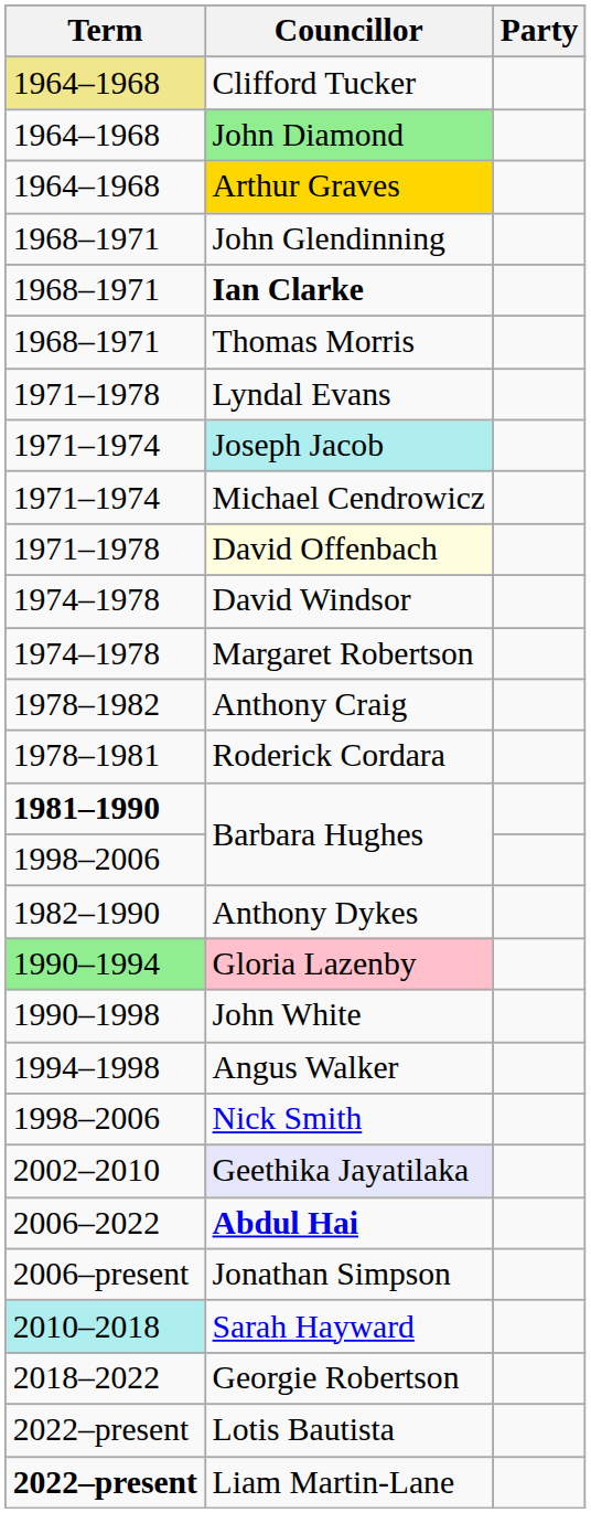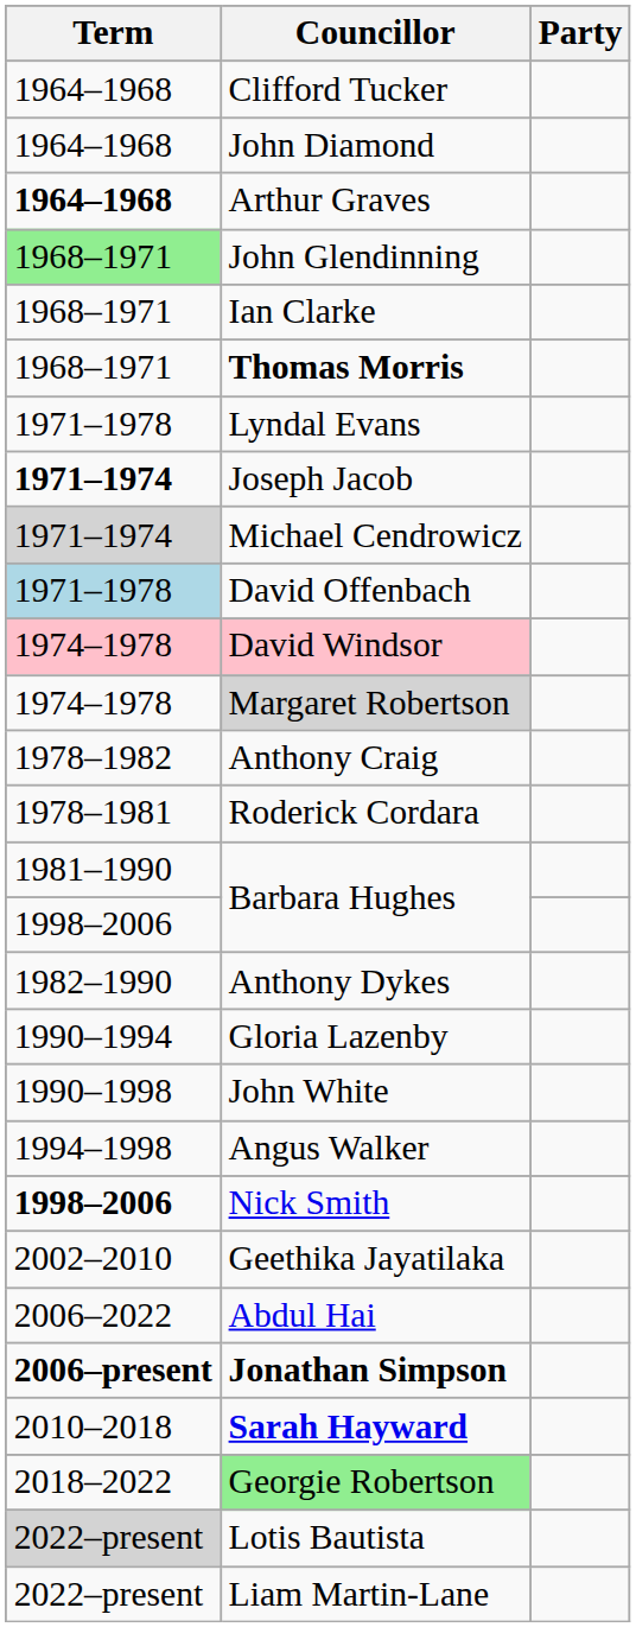Clifford Tucker | Term: khaki background -> no background
John Diamond | Councillor: lightgreen background -> no background
Arthur Graves | Term: normal -> bold
Arthur Graves | Councillor: gold background -> no background
John Glendinning | Term: no background -> lightgreen background
Ian Clarke | Councillor: bold -> normal
Thomas Morris | Councillor: normal -> bold
Joseph Jacob | Term: normal -> bold
Joseph Jacob | Councillor: paleturquoise background -> no background
Michael Cendrowicz | Term: no background -> lightgrey background
David Offenbach | Term: no background -> lightblue background
David Offenbach | Councillor: lightyellow background -> no background
David Windsor | Term: no background -> pink background
David Windsor | Councillor: no background -> pink background
Margaret Robertson | Councillor: no background -> lightgrey background
1981–1990 / Barbara Hughes | Term: bold -> normal
Gloria Lazenby | Term: lightgreen background -> no background
Gloria Lazenby | Councillor: pink background -> no background
Nick Smith | Term: normal -> bold
Geethika Jayatilaka | Councillor: lavender background -> no background
Abdul Hai | Councillor: bold -> normal
Jonathan Simpson | Term: normal -> bold
Jonathan Simpson | Councillor: normal -> bold
Sarah Hayward | Term: paleturquoise background -> no background
Sarah Hayward | Councillor: normal -> bold
Georgie Robertson | Councillor: no background -> lightgreen background
Lotis Bautista | Term: no background -> lightgrey background
Liam Martin-Lane | Term: bold -> normal
